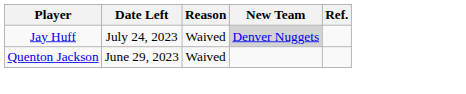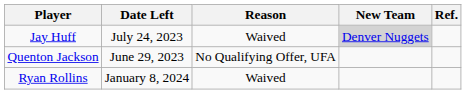Quenton Jackson | Reason: Waived -> No Qualifying Offer, UFA
+ row: Ryan Rollins | January 8, 2024 | Waived
